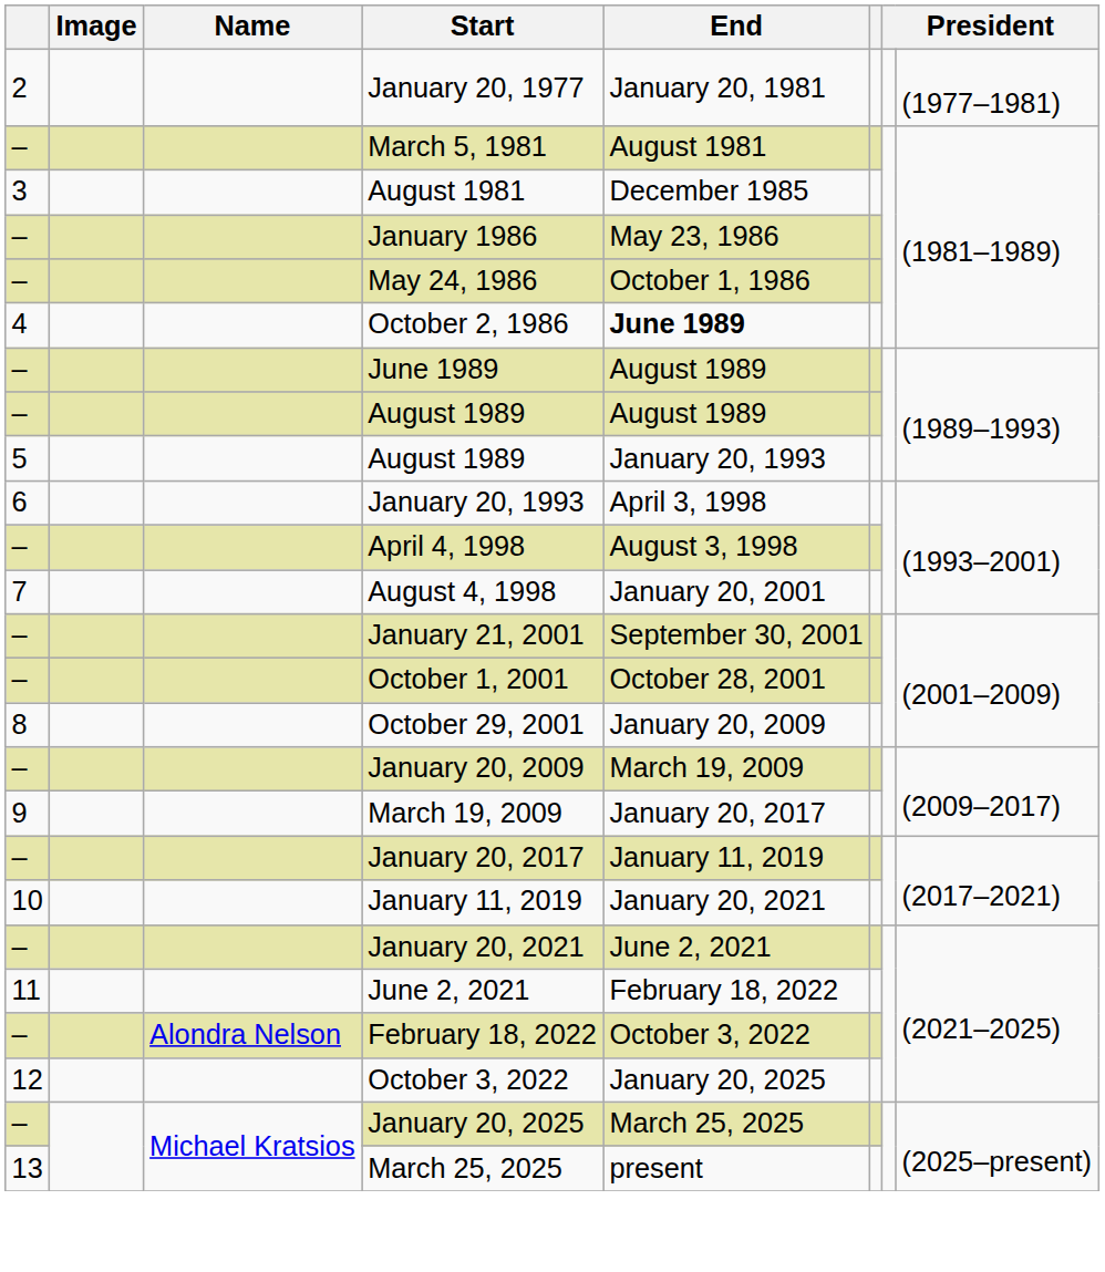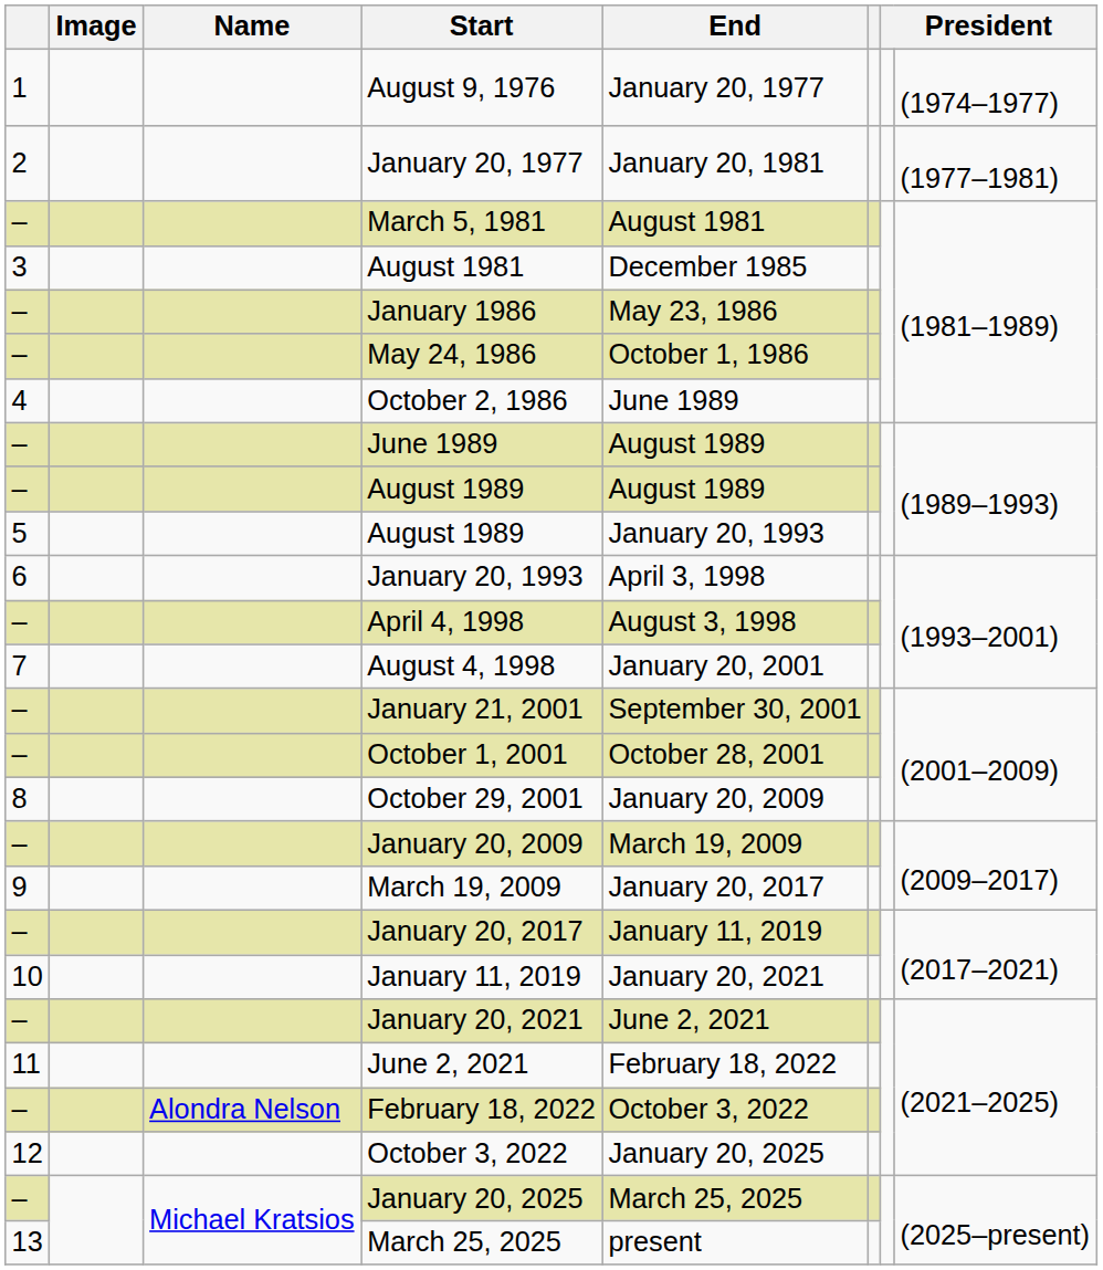+ row: 1 | August 9, 1976 | January 20, 1977 | (1974–1977)
October 2, 1986 | End: bold -> normal
